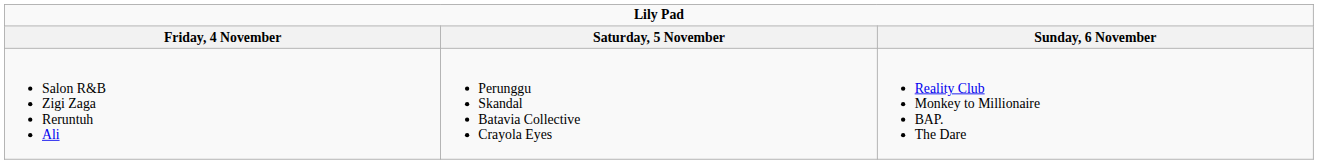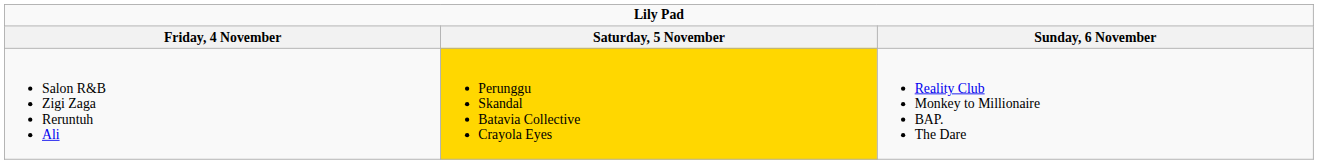Salon R&B Zigi Zaga Reruntuh Ali | Saturday, 5 November: no background -> gold background
